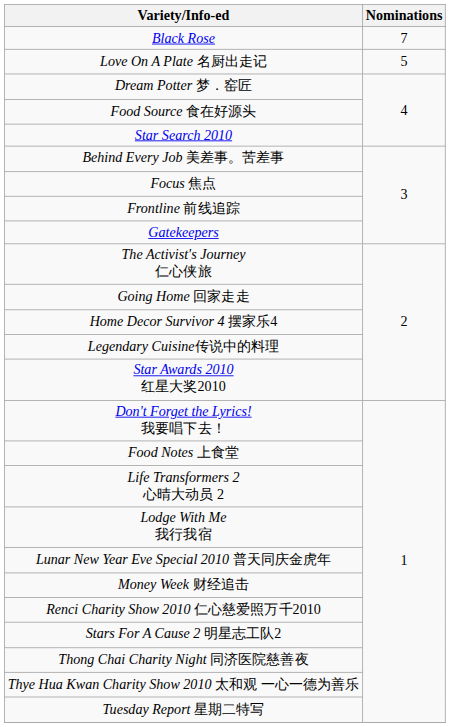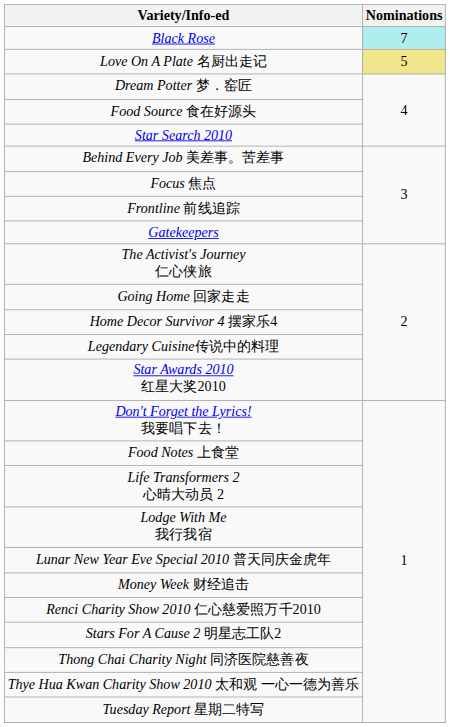Black Rose | Nominations: no background -> paleturquoise background
Love On A Plate 名厨出走记 | Nominations: no background -> khaki background
